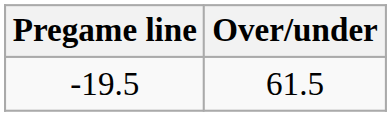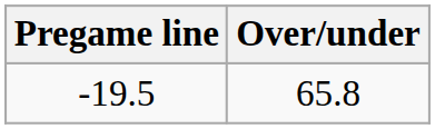-19.5 | Over/under: 61.5 -> 65.8
